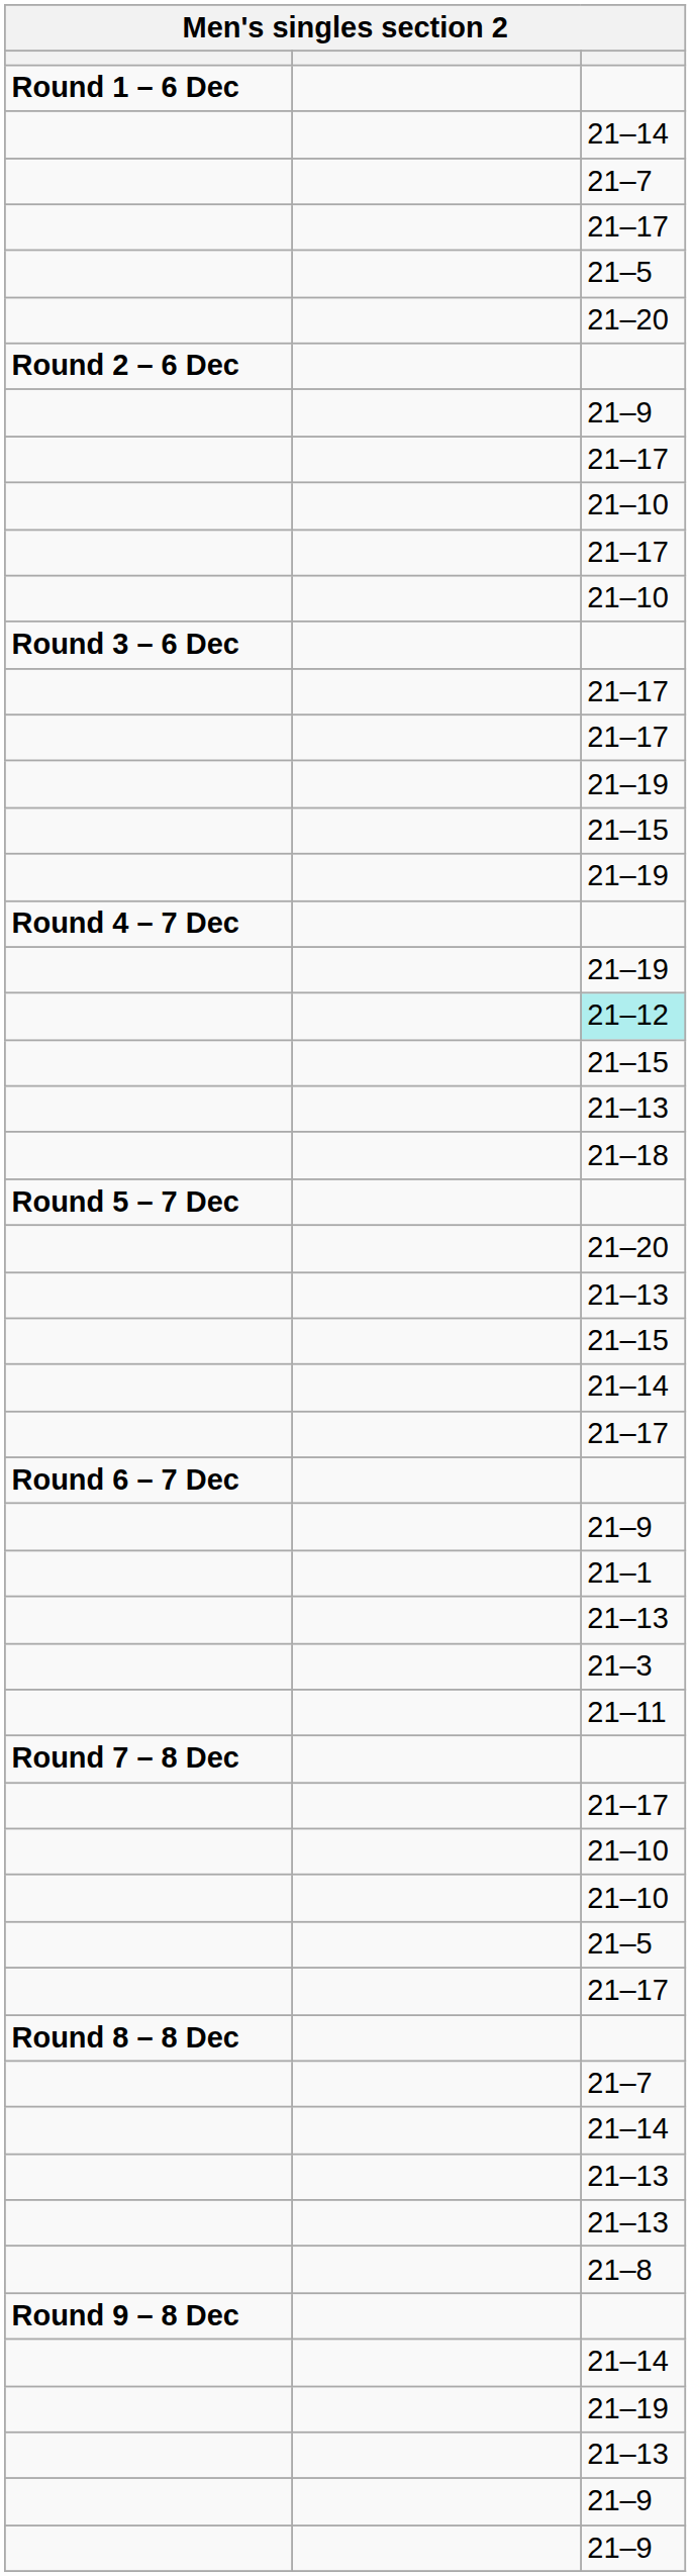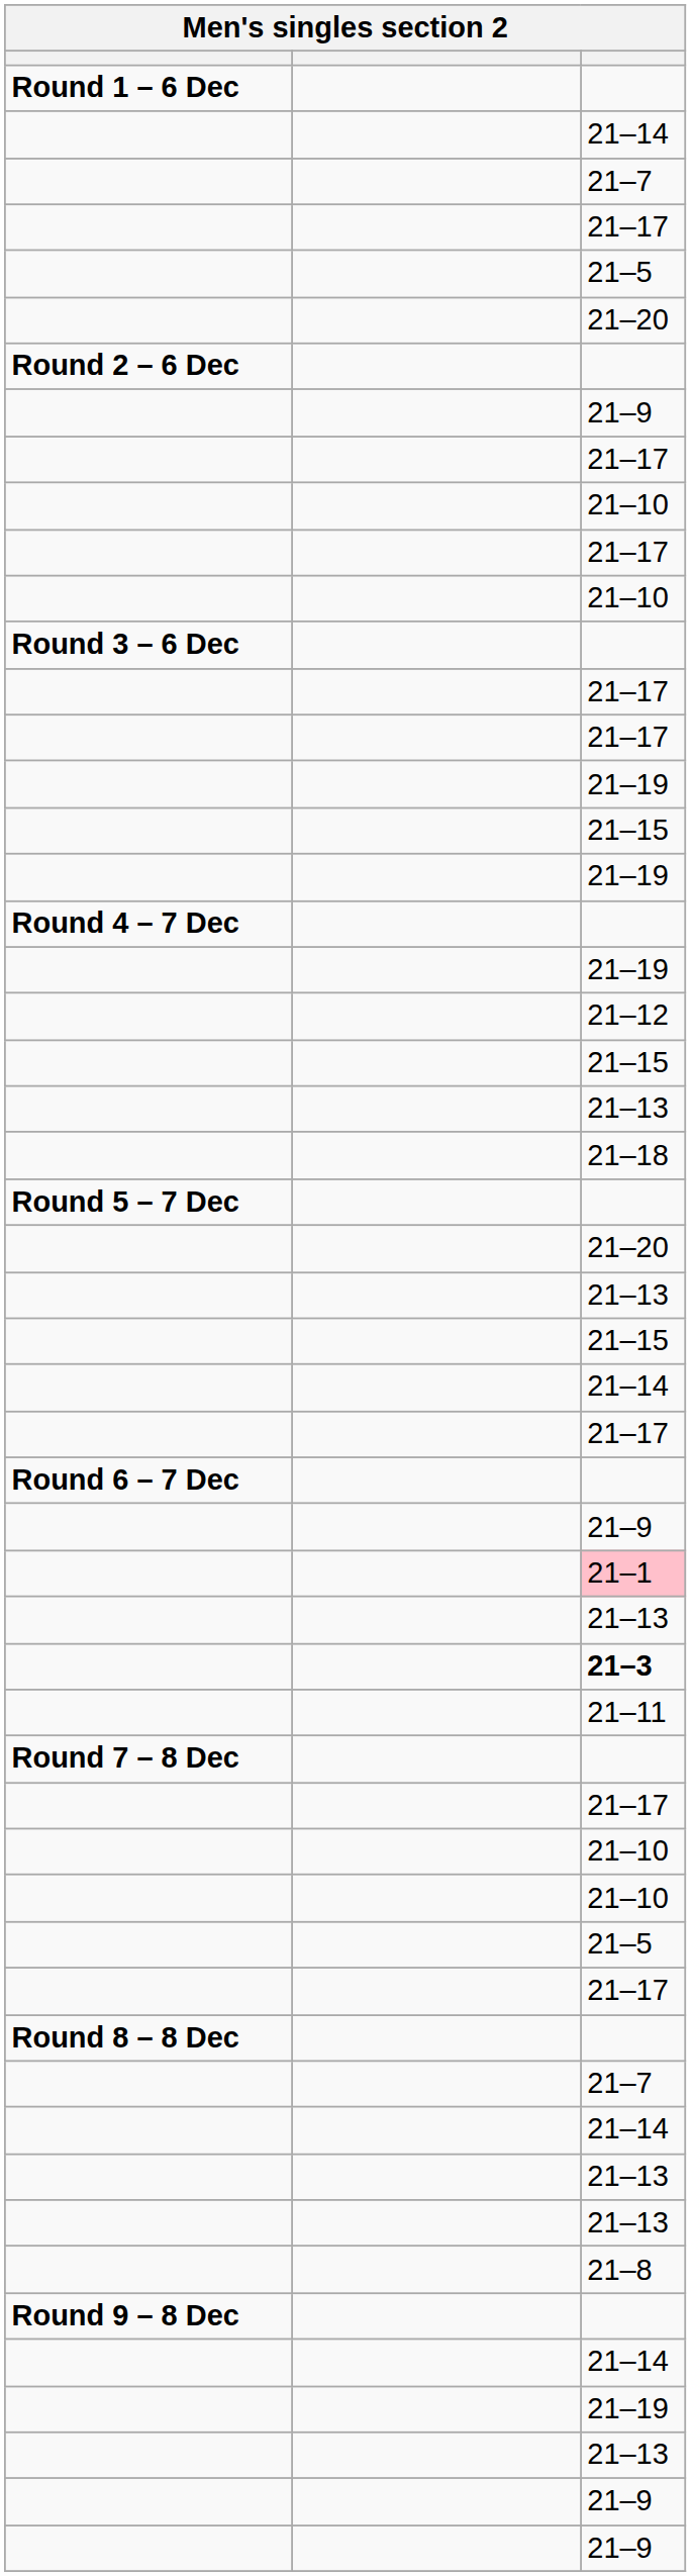21–12 | column 3: paleturquoise background -> no background
21–1 | column 3: no background -> pink background
21–3 | column 3: normal -> bold
